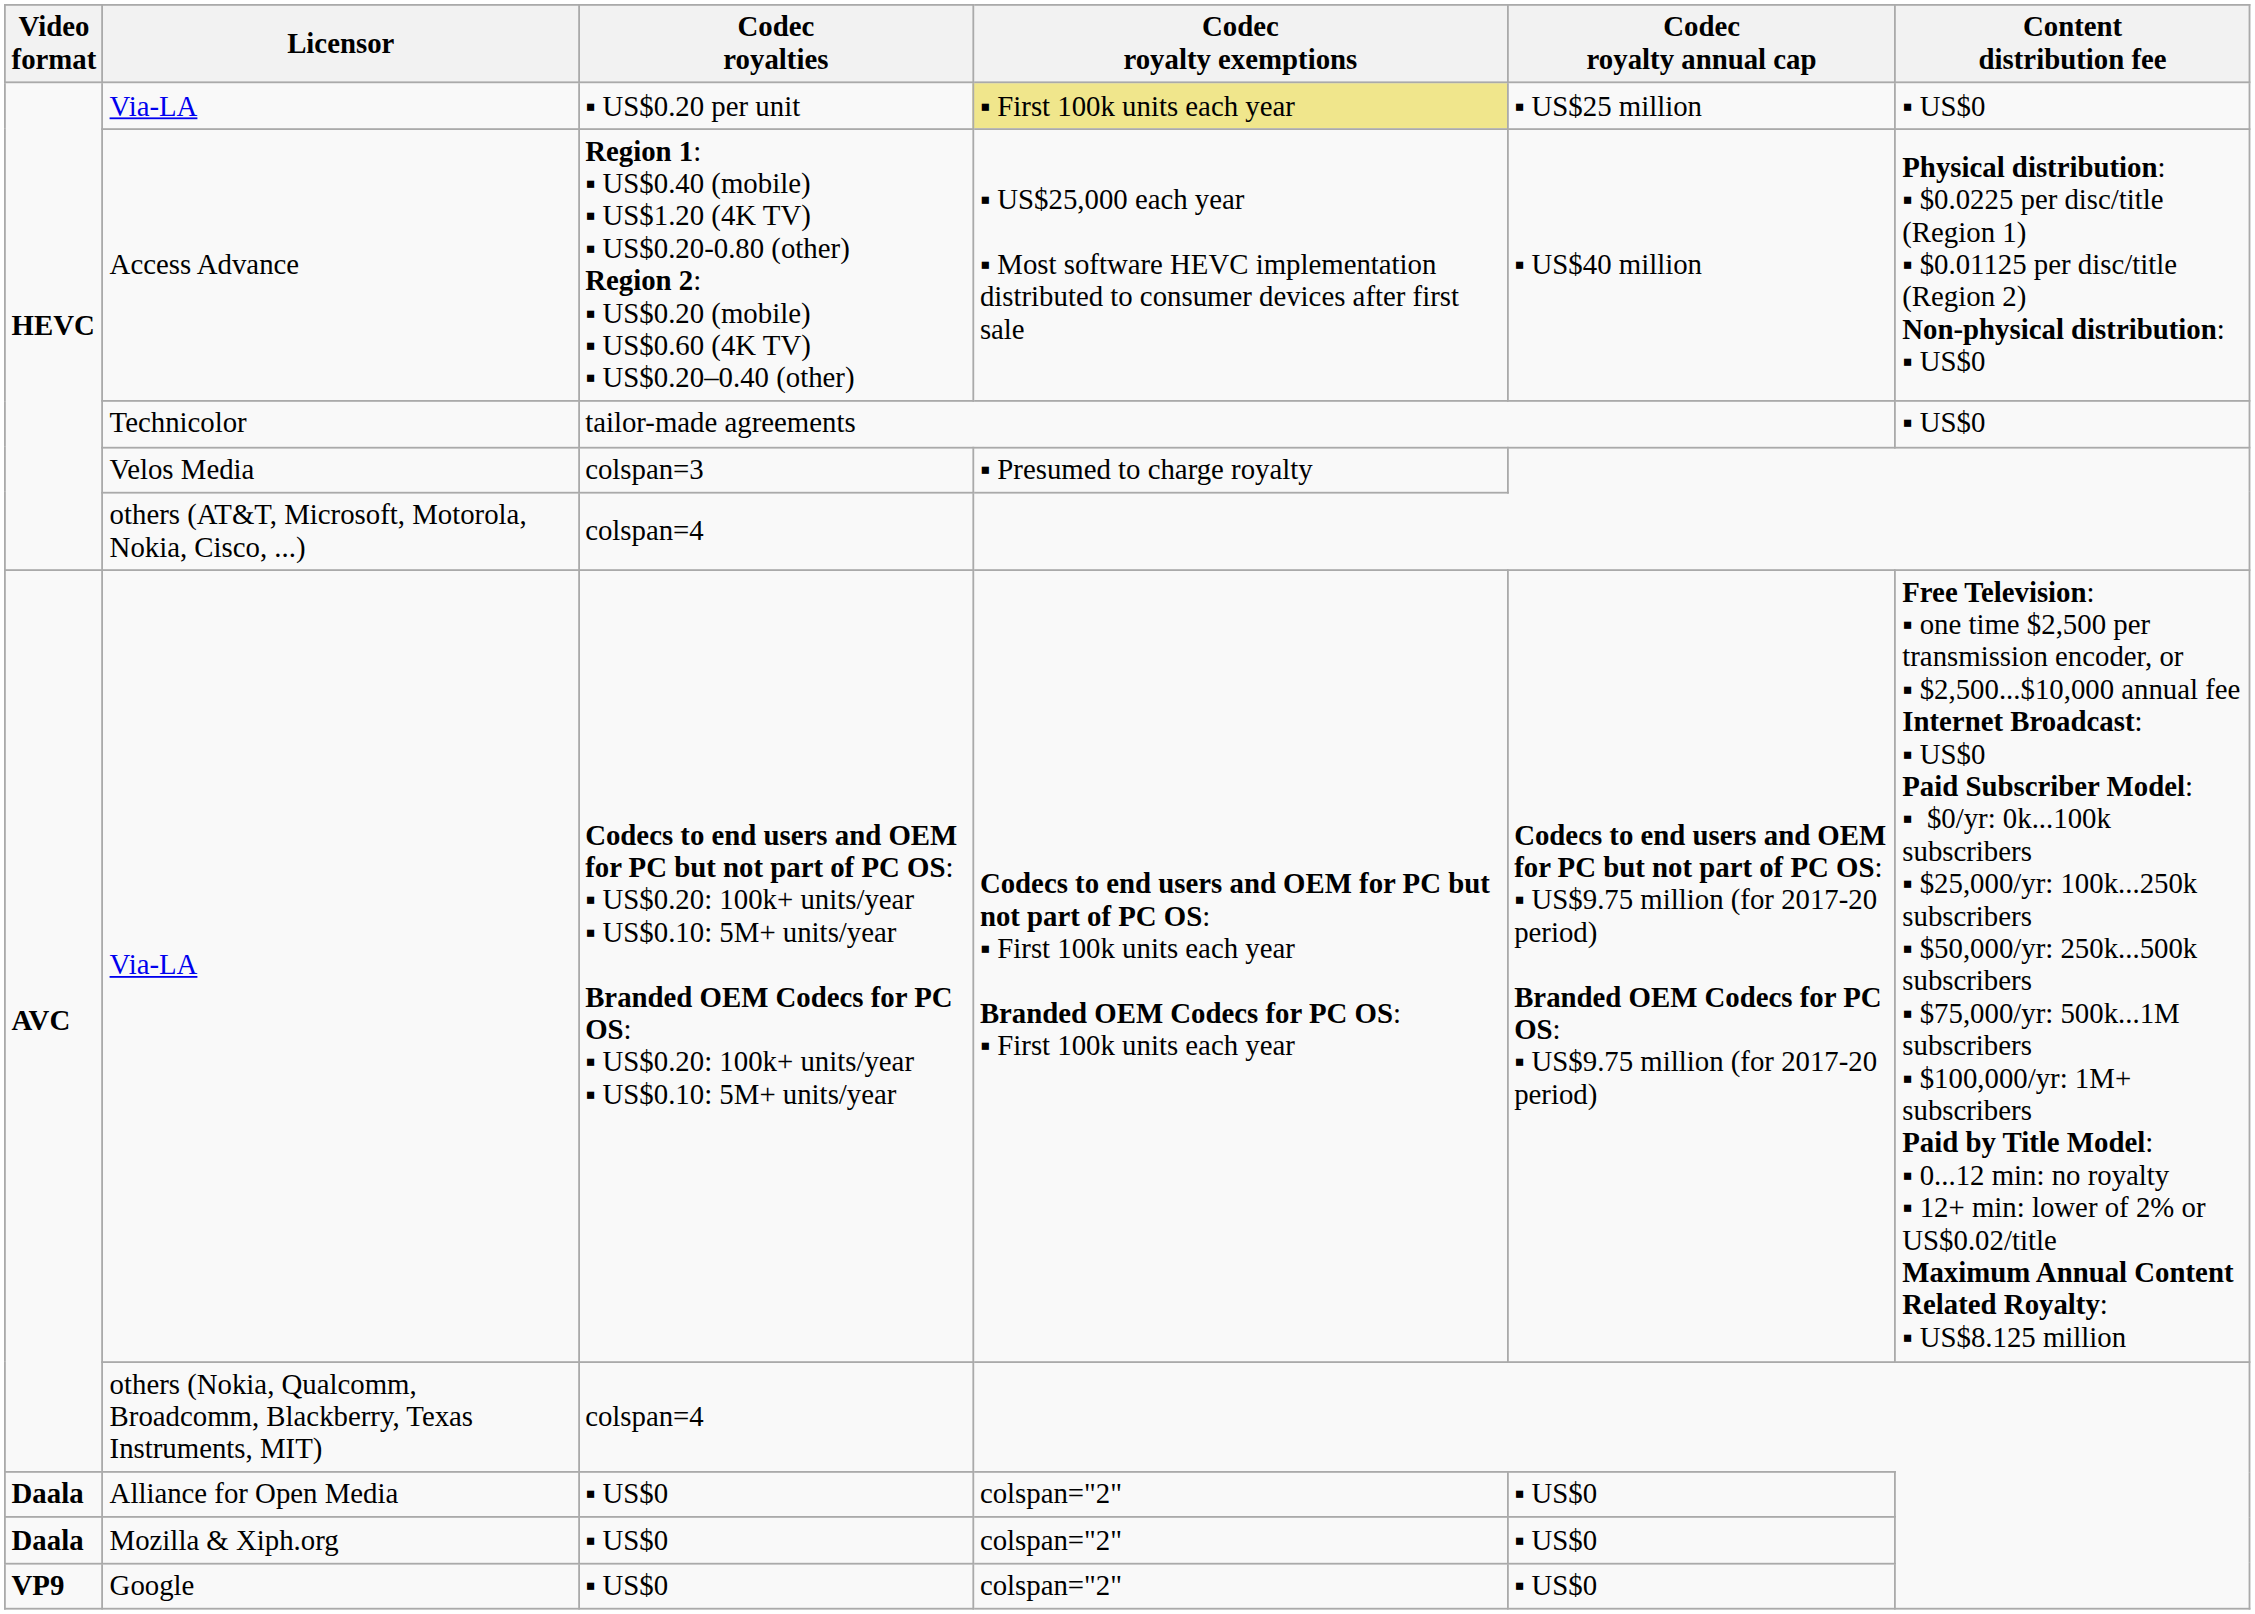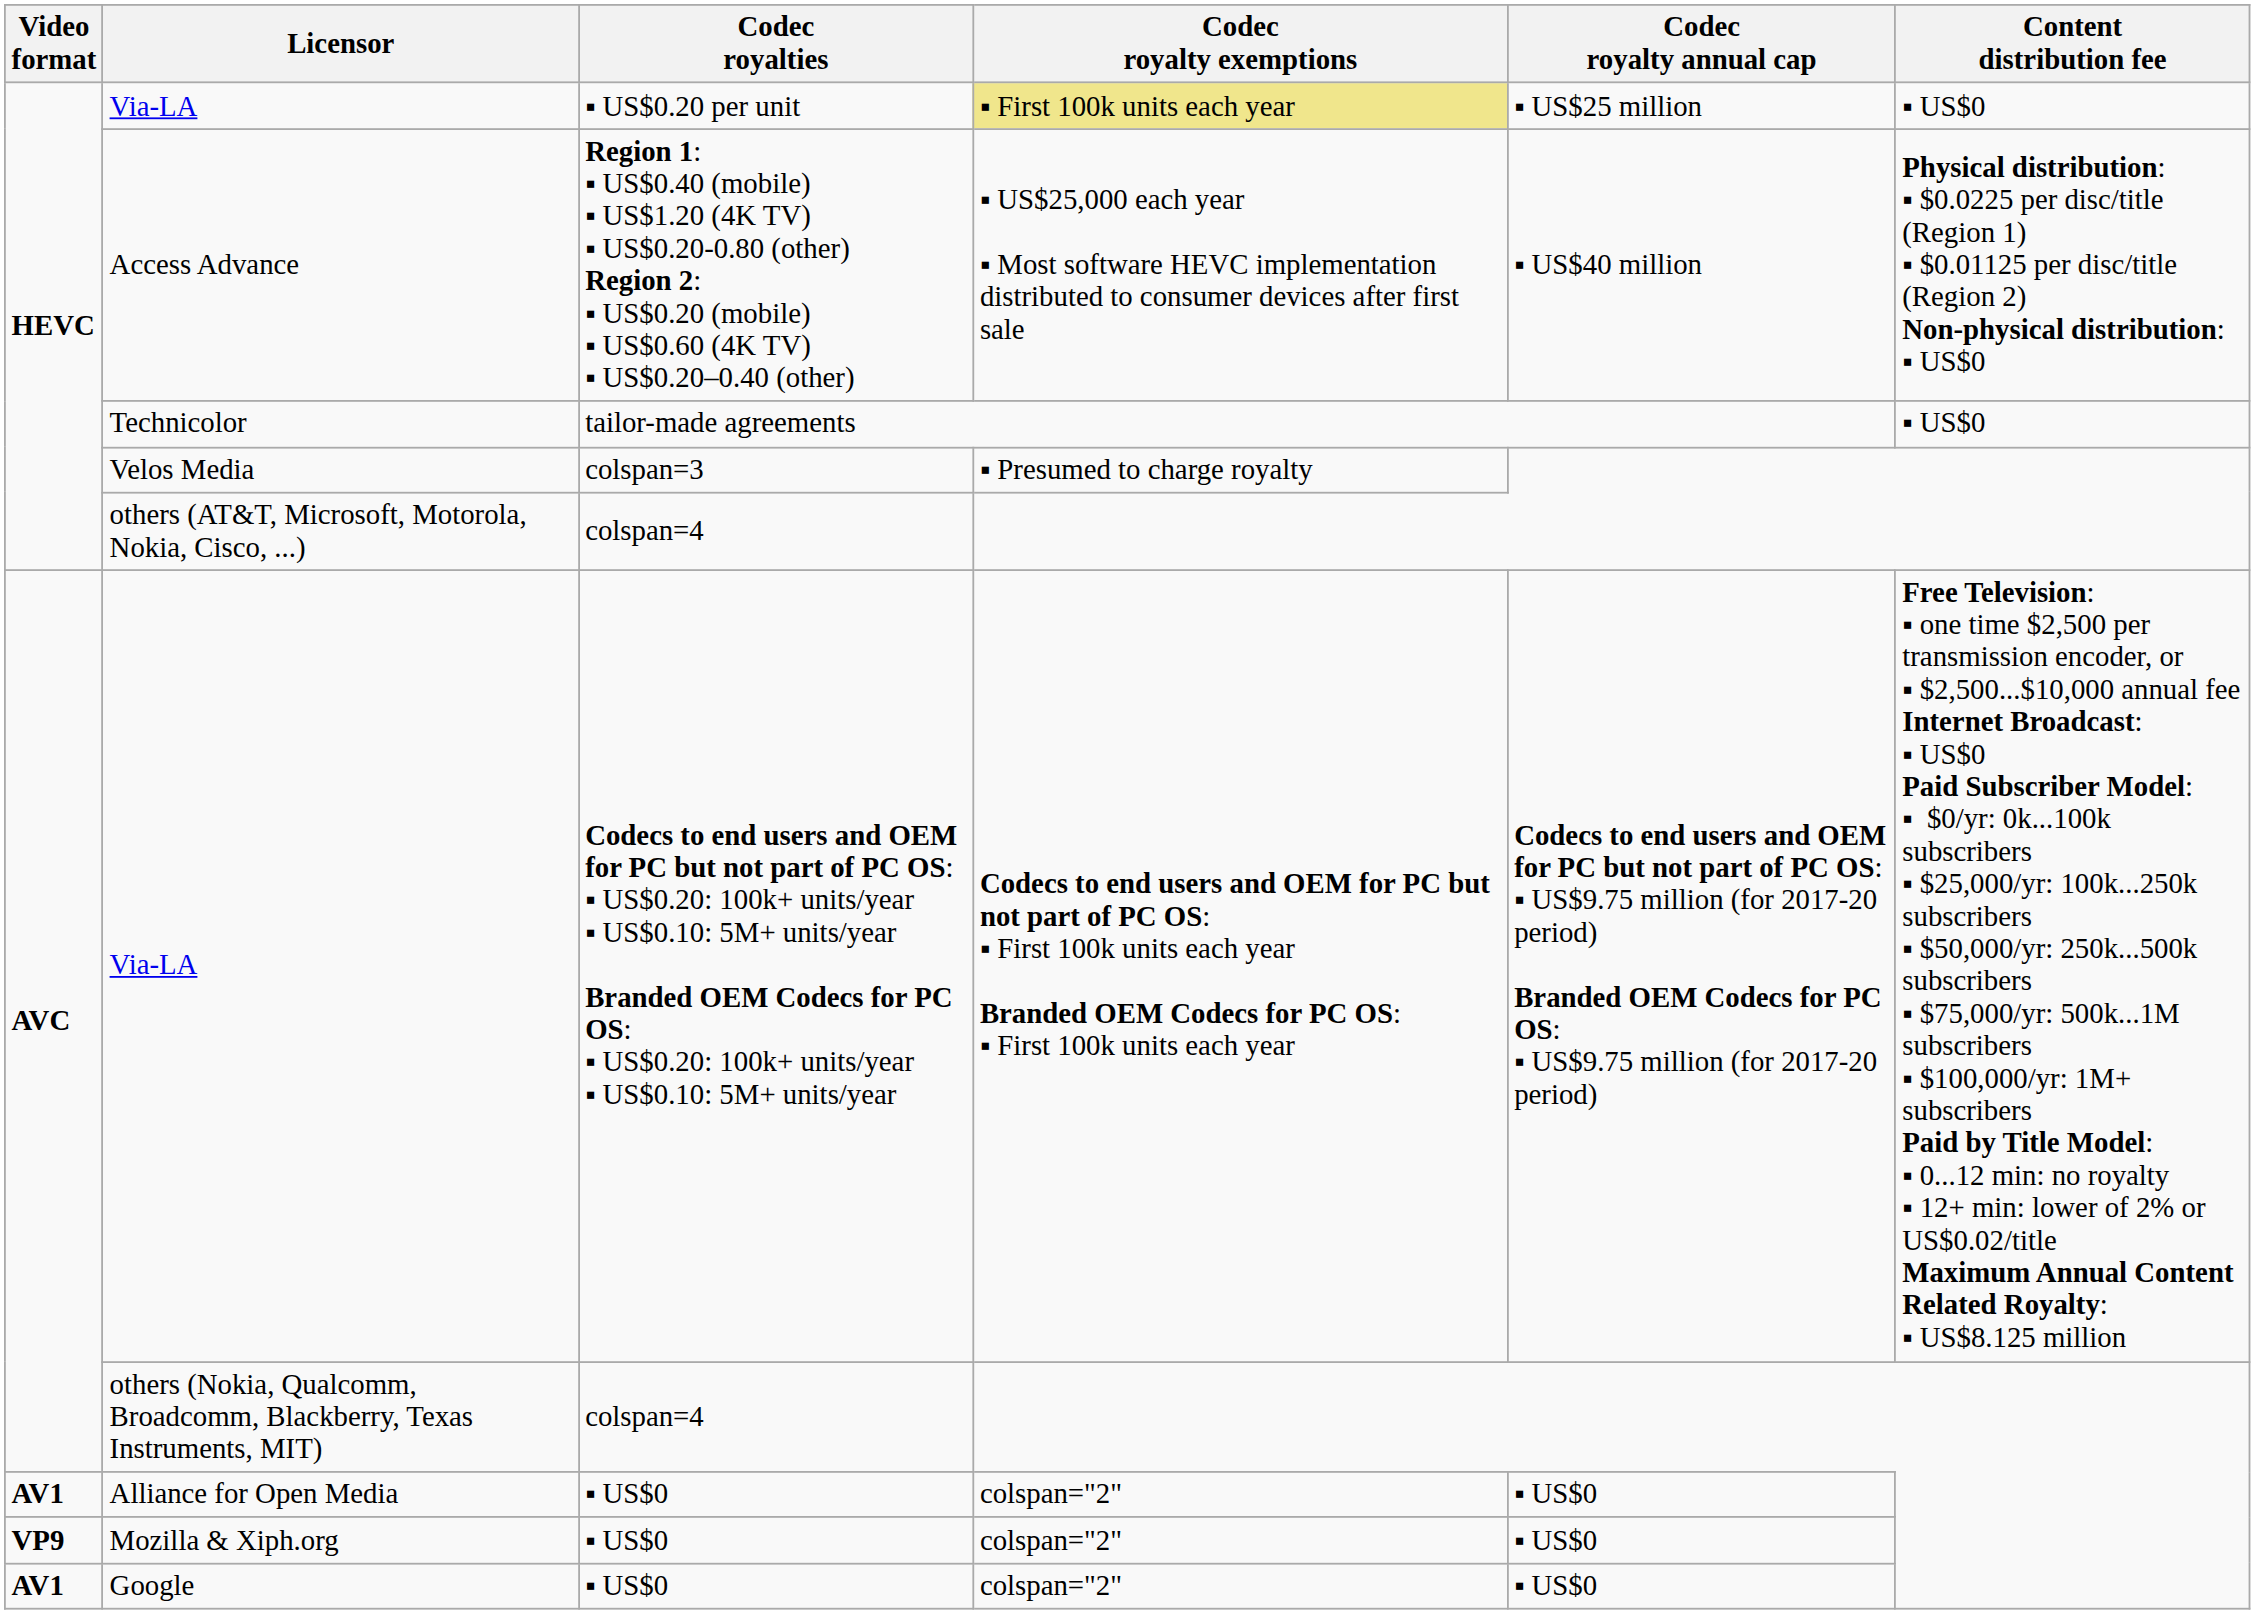Alliance for Open Media | Video format: Daala -> AV1
Mozilla & Xiph.org | Video format: Daala -> VP9
Google | Video format: VP9 -> AV1
